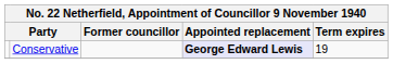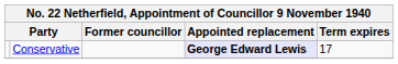Conservative | Term expires: 19 -> 17
